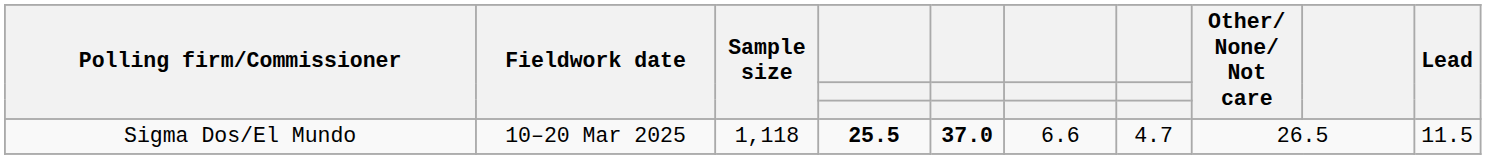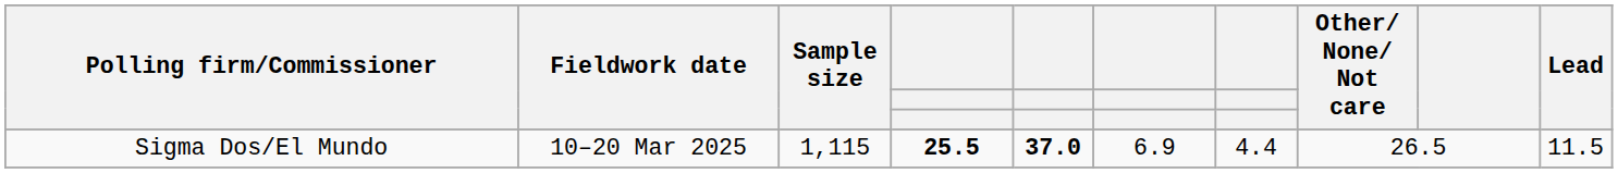Sigma Dos/El Mundo | Sample size: 1,118 -> 1,115
Sigma Dos/El Mundo | column 6: 6.6 -> 6.9
Sigma Dos/El Mundo | column 7: 4.7 -> 4.4
